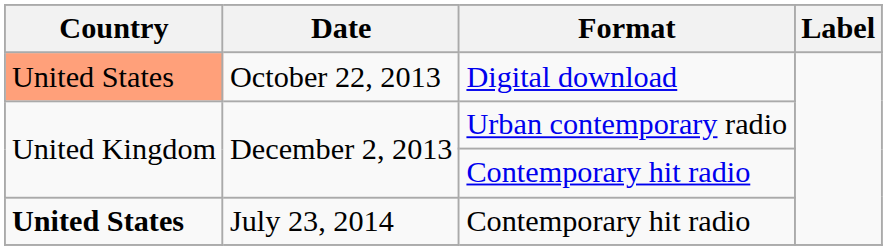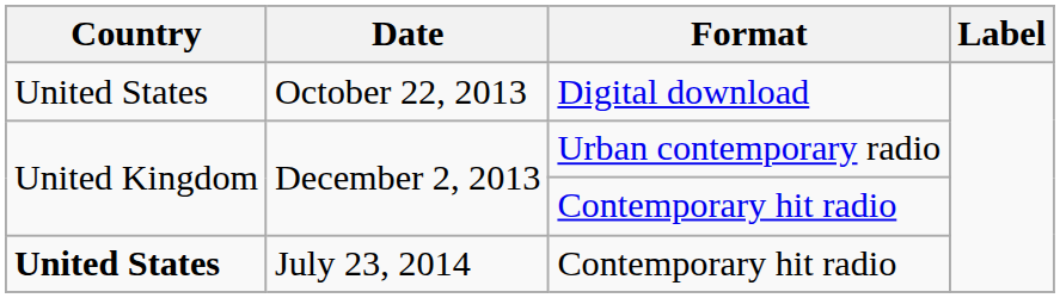October 22, 2013 | Country: lightsalmon background -> no background
